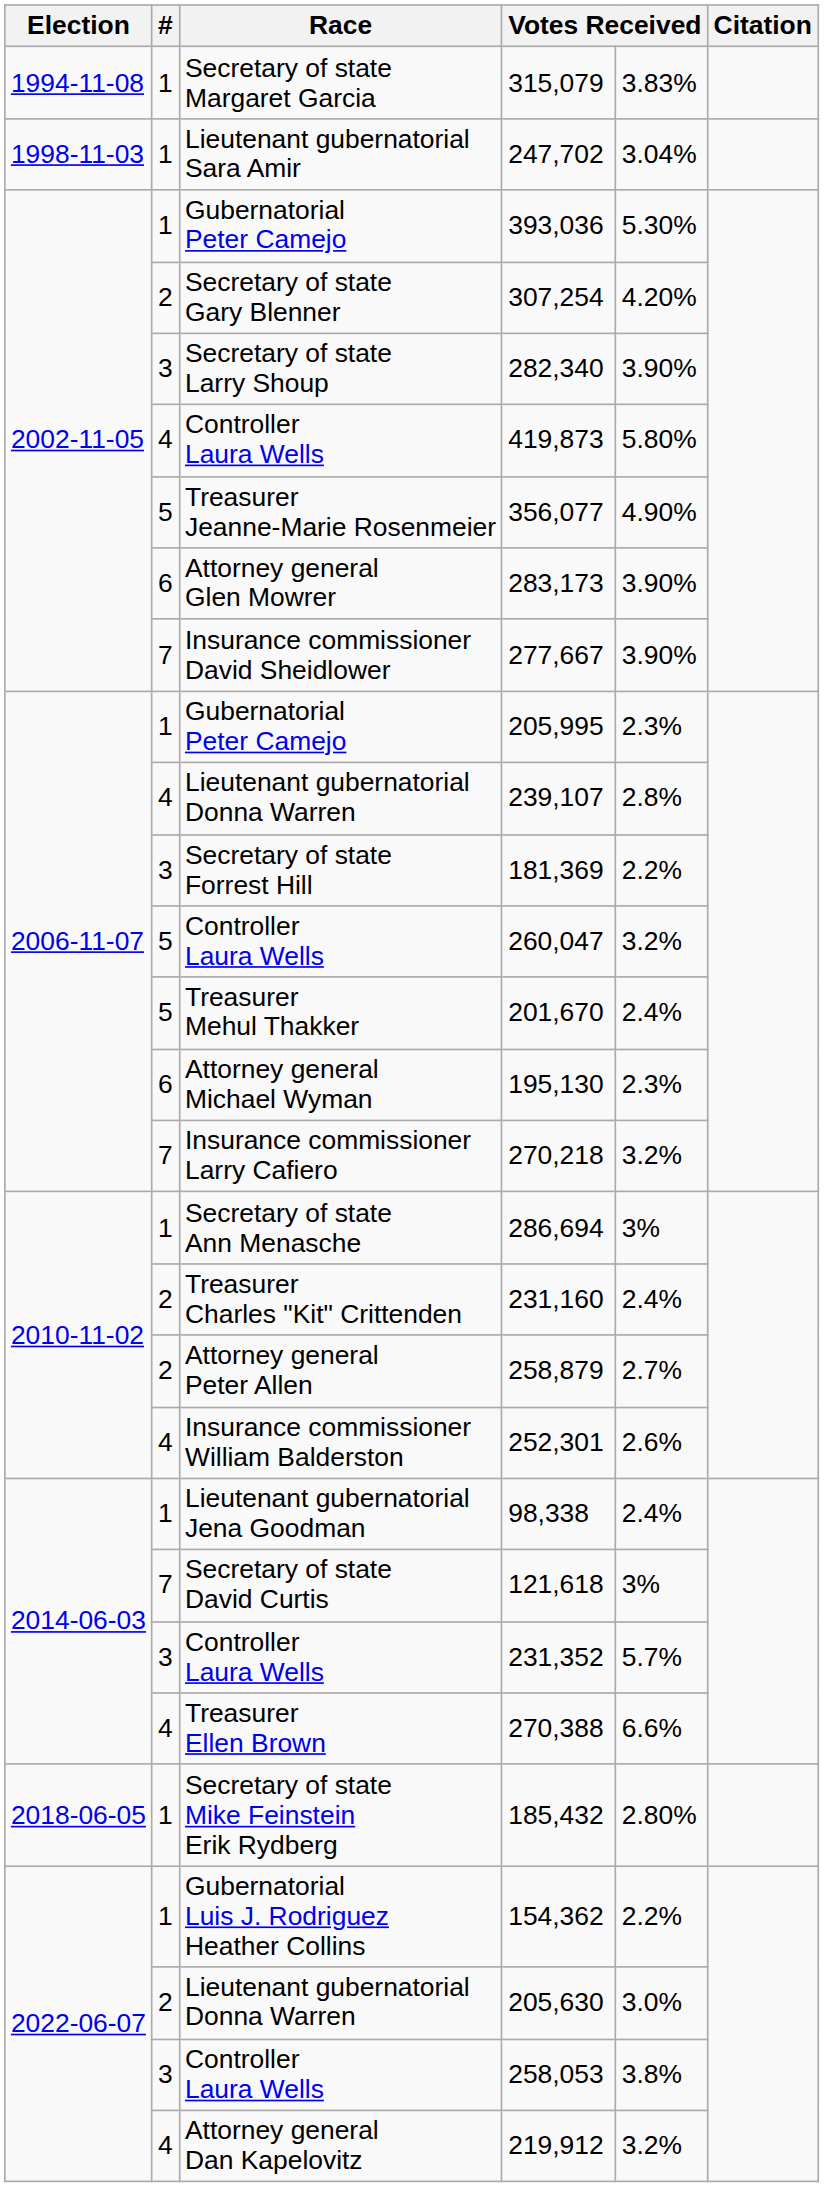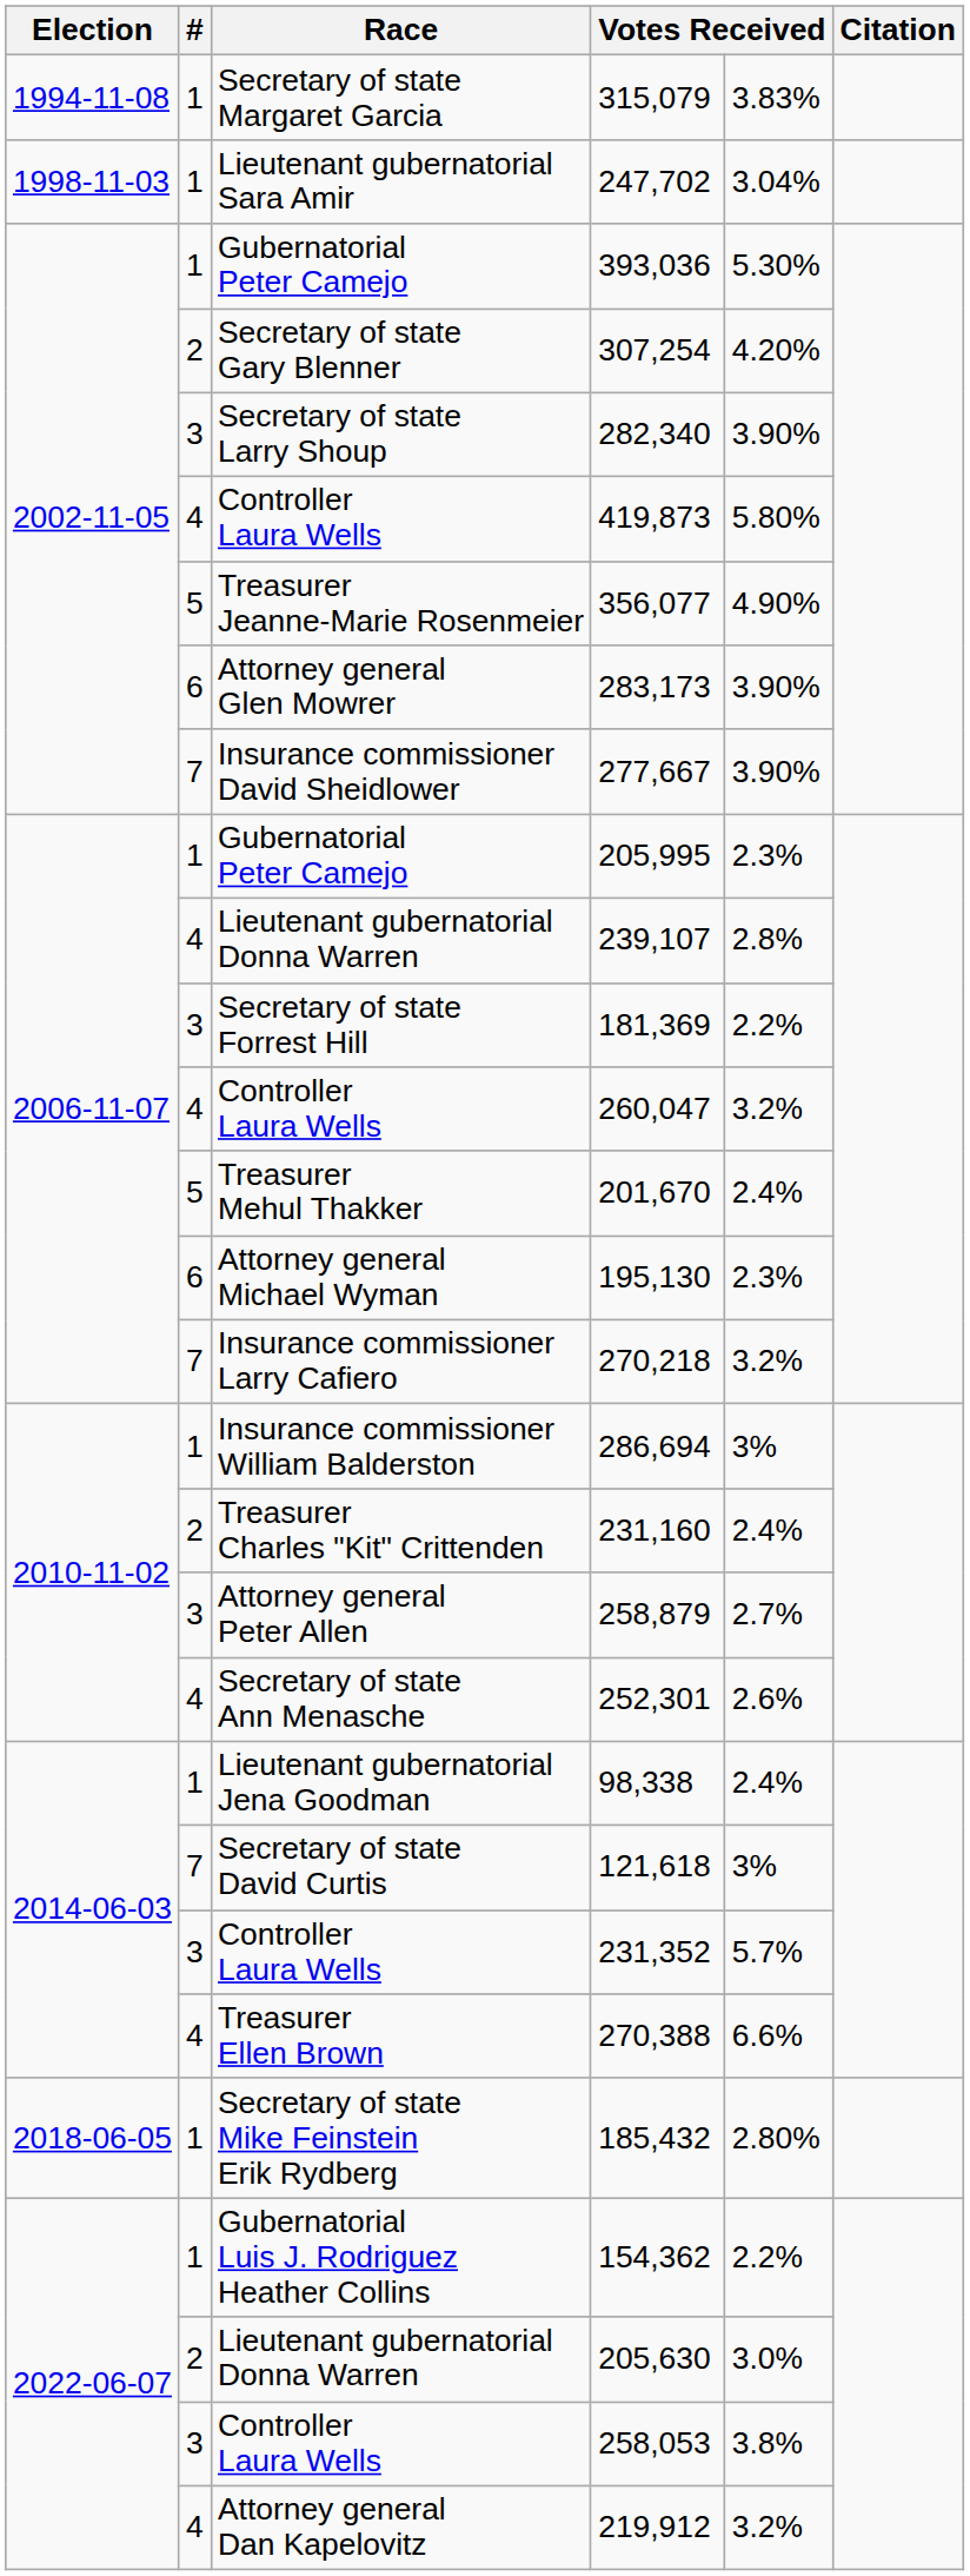260,047 | #: 5 -> 4
286,694 | Race: Secretary of state Ann Menasche -> Insurance commissioner William Balderston
258,879 | #: 2 -> 3
252,301 | Race: Insurance commissioner William Balderston -> Secretary of state Ann Menasche
